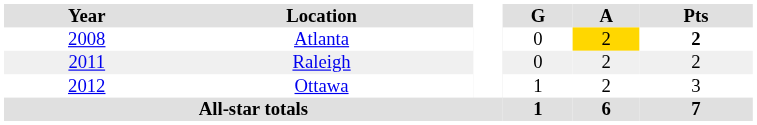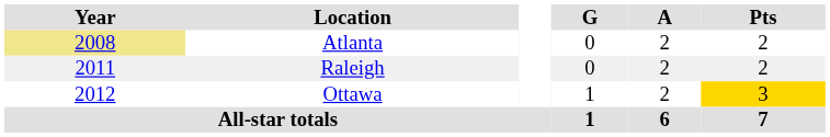Atlanta | Year: no background -> khaki background
Atlanta | A: gold background -> no background
Atlanta | Pts: bold -> normal
Ottawa | Pts: no background -> gold background
